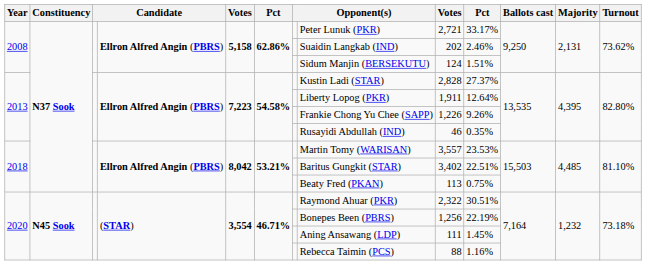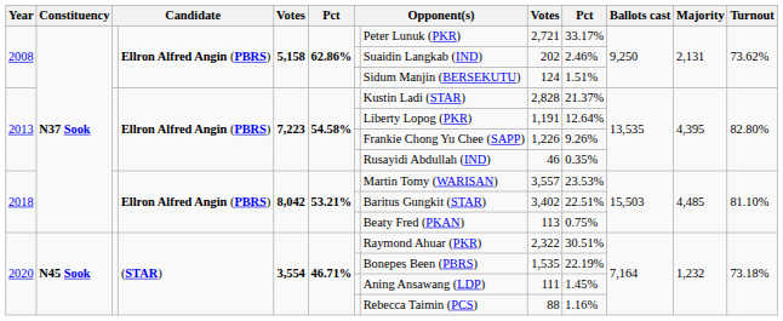row 5 | column 10: 27.37% -> 21.37%
row 6 | column 9: 1,911 -> 1,191
row 13 | column 9: 1,256 -> 1,535
